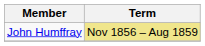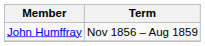John Humffray | Term: khaki background -> no background
